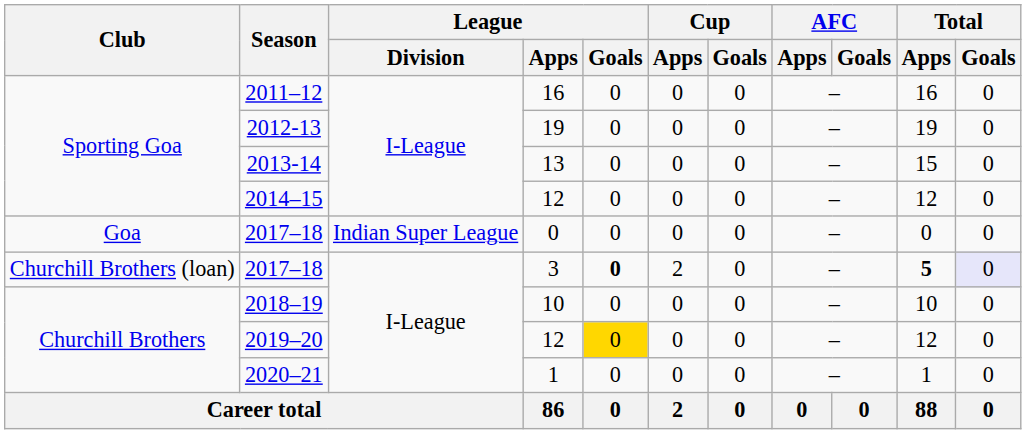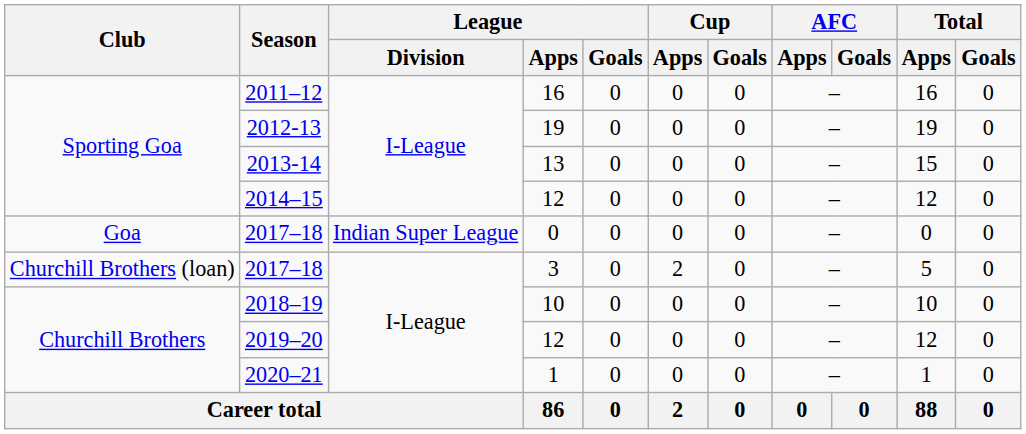2017–18 / 3 | League / Goals: bold -> normal
2017–18 / 3 | Total / Apps: bold -> normal
2017–18 / 3 | Total / Goals: lavender background -> no background
2019–20 | League / Goals: gold background -> no background
